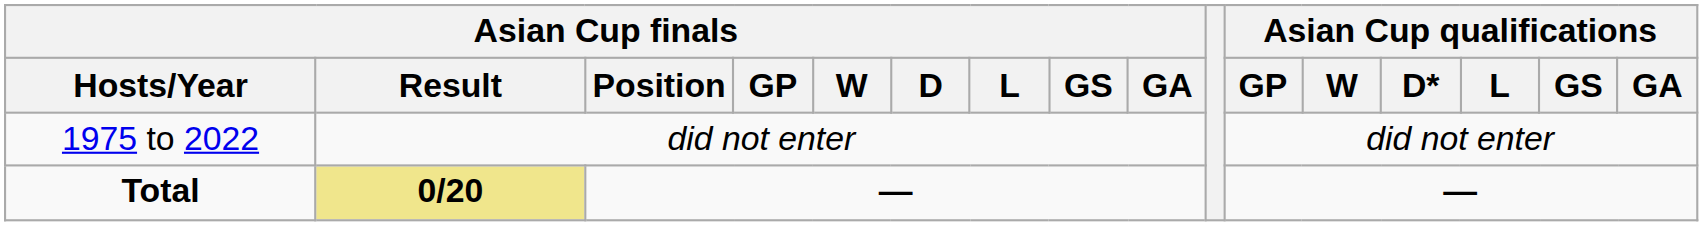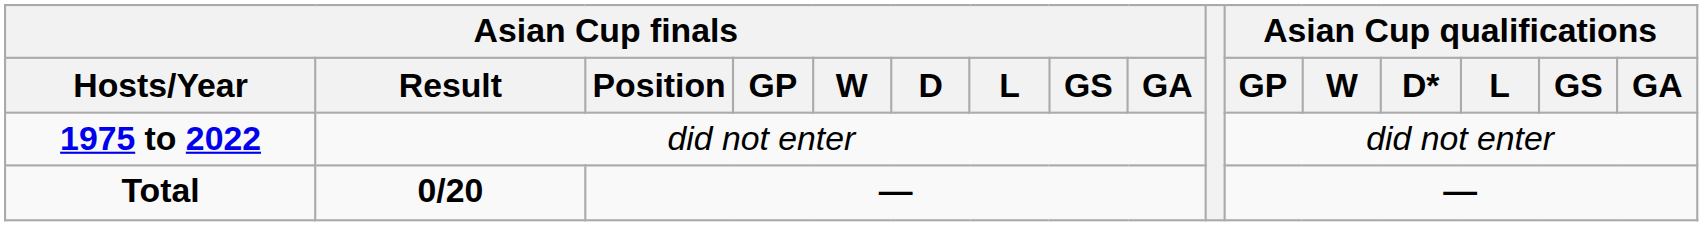1975 to 2022 | Asian Cup finals / Hosts/Year: normal -> bold
Total | Asian Cup finals / Result: khaki background -> no background
